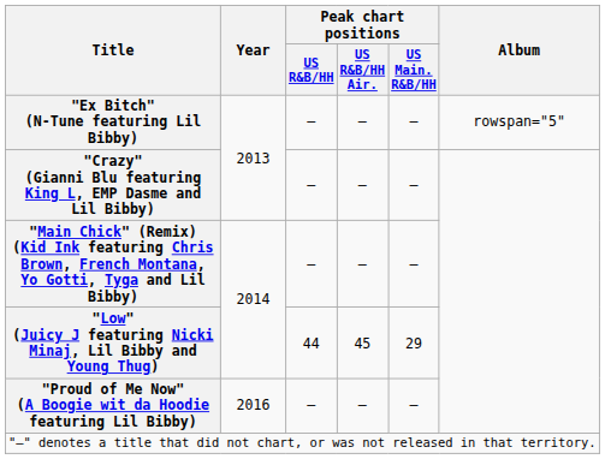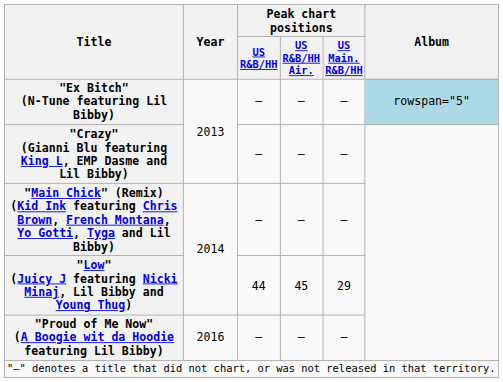"Ex Bitch" (N-Tune featuring Lil Bibby) | Album: no background -> lightblue background
